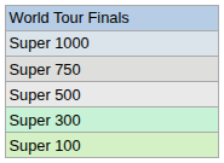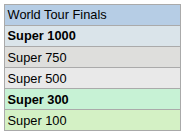row 2 | column 1: normal -> bold
row 5 | column 1: normal -> bold
